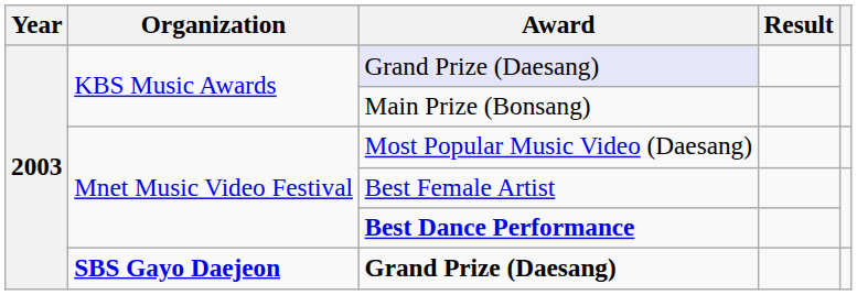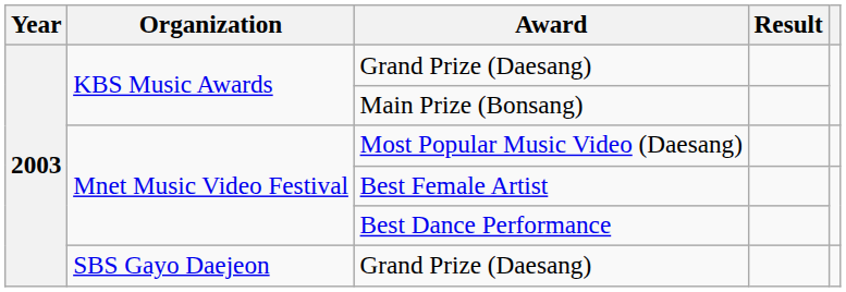KBS Music Awards / Grand Prize (Daesang) | Award: lavender background -> no background
Best Dance Performance | Award: bold -> normal
SBS Gayo Daejeon / Grand Prize (Daesang) | Organization: bold -> normal
SBS Gayo Daejeon / Grand Prize (Daesang) | Award: bold -> normal
